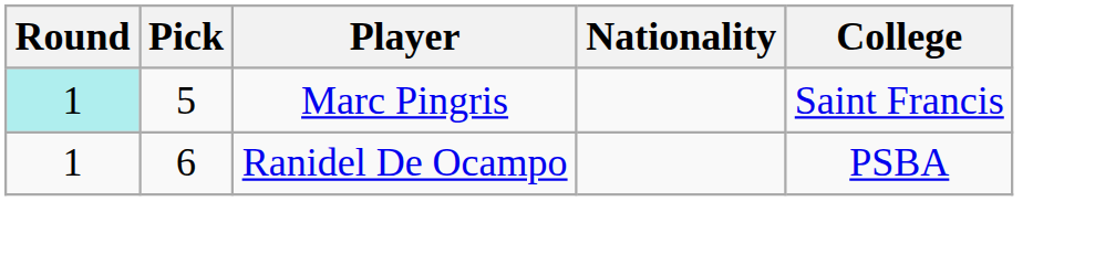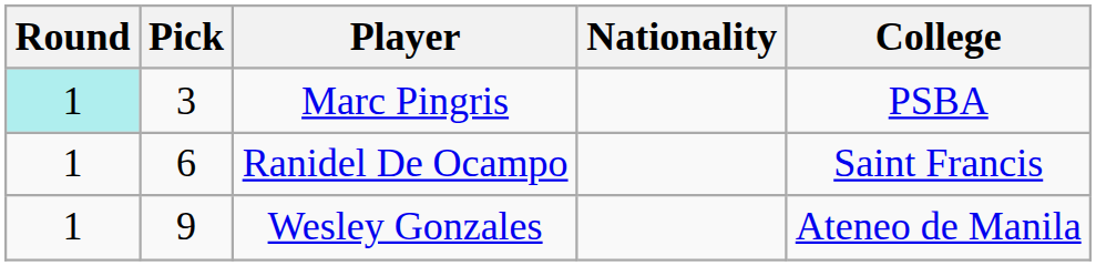Marc Pingris | Pick: 5 -> 3
Marc Pingris | College: Saint Francis -> PSBA
Ranidel De Ocampo | College: PSBA -> Saint Francis
+ row: 1 | 9 | Wesley Gonzales | Ateneo de Manila
